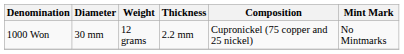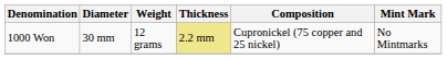1000 Won | Thickness: no background -> khaki background
